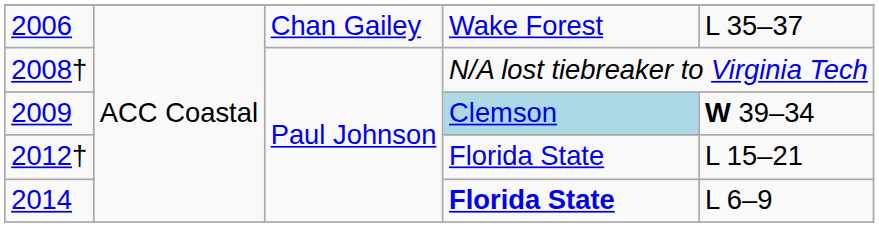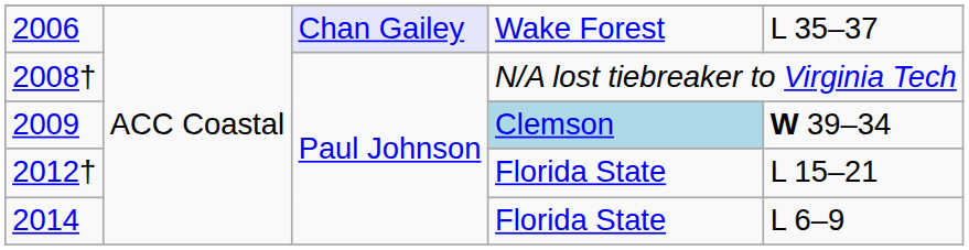2006 | column 3: no background -> lavender background
2014 | column 4: bold -> normal
